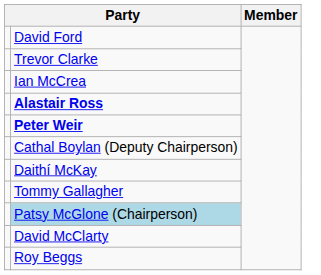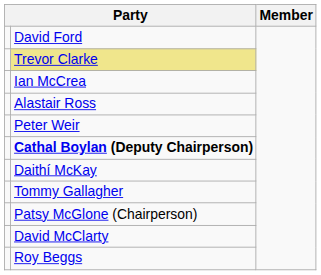Trevor Clarke | column 2: no background -> khaki background
Alastair Ross | column 2: bold -> normal
Peter Weir | column 2: bold -> normal
Cathal Boylan (Deputy Chairperson) | column 2: normal -> bold
Patsy McGlone (Chairperson) | column 2: lightblue background -> no background
